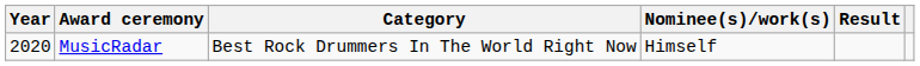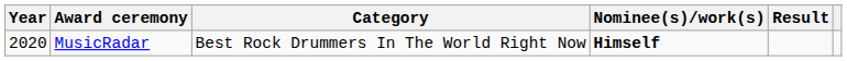MusicRadar | Nominee(s)/work(s): normal -> bold
